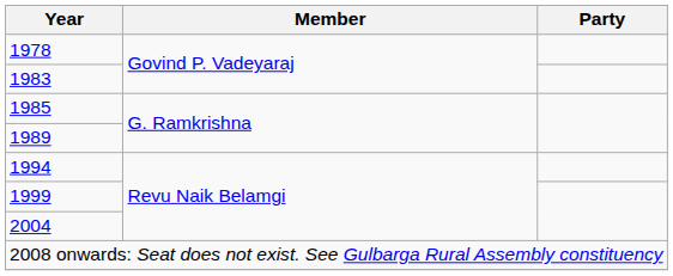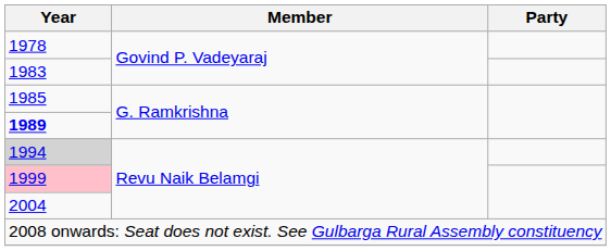1989 | Year: normal -> bold
1994 | Year: no background -> lightgrey background
1999 | Year: no background -> pink background
